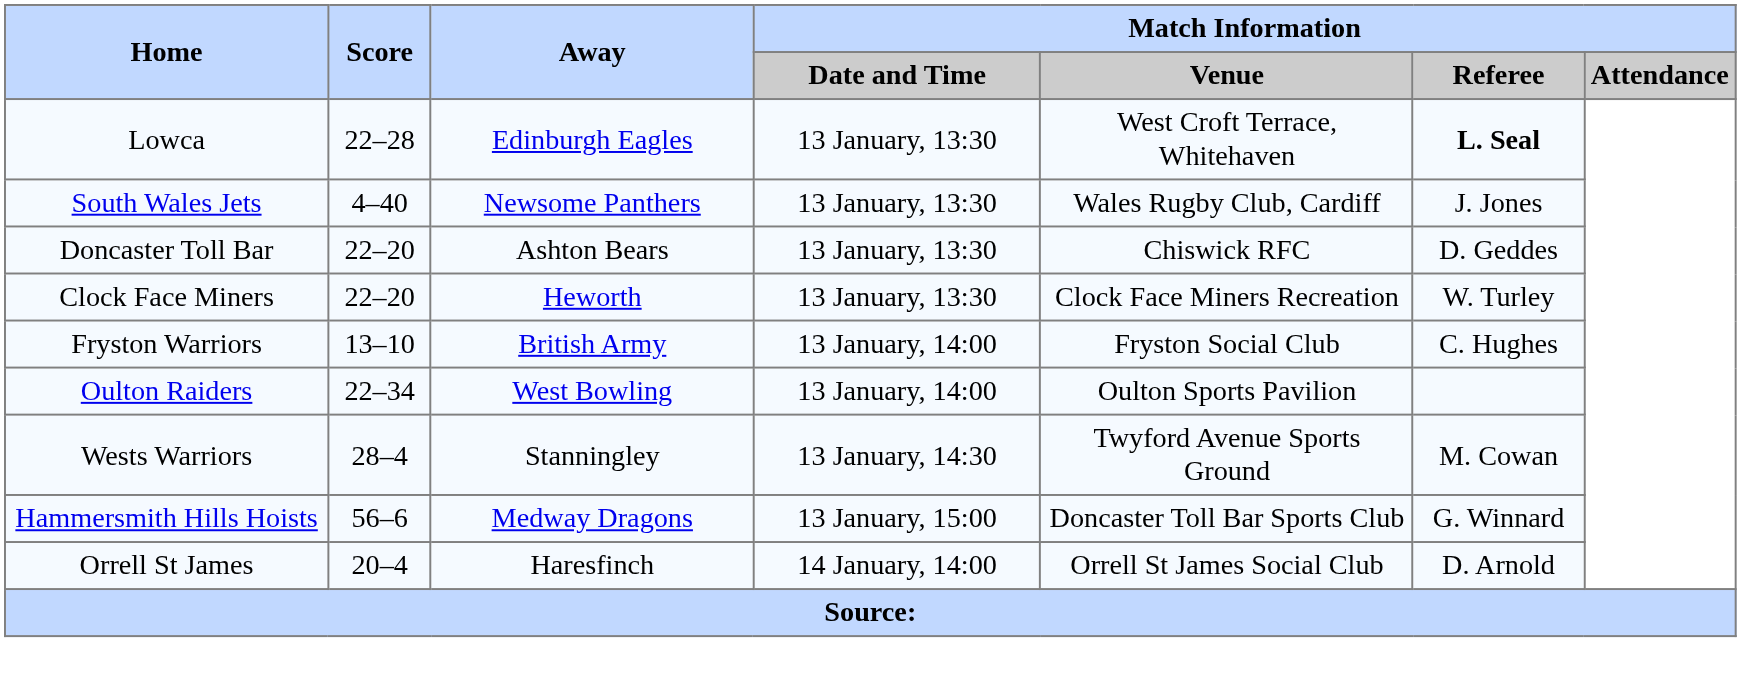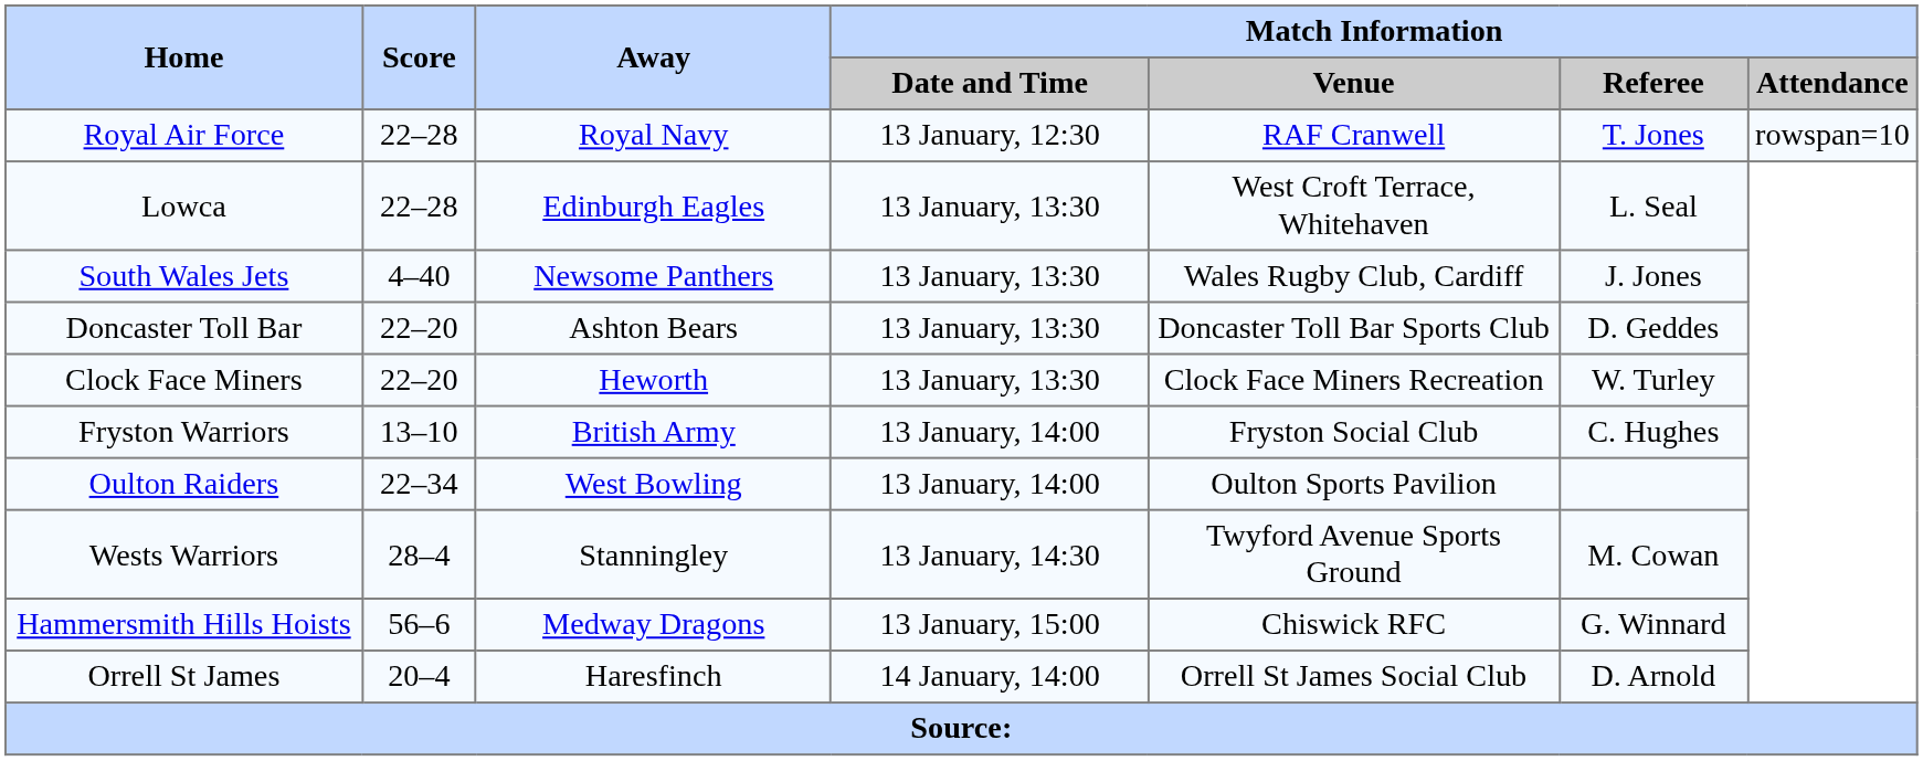+ row: Royal Air Force | 22–28 | Royal Navy | 13 January, 12:30 | RAF Cranwell | T. Jones | rowspan=10
Lowca | Match Information / Referee: bold -> normal
Doncaster Toll Bar | Match Information / Venue: Chiswick RFC -> Doncaster Toll Bar Sports Club
Hammersmith Hills Hoists | Match Information / Venue: Doncaster Toll Bar Sports Club -> Chiswick RFC
